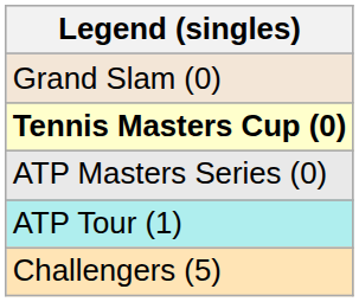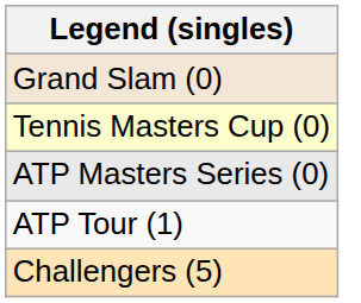row 3 | column 1: bold -> normal
row 5 | column 1: paleturquoise background -> no background
